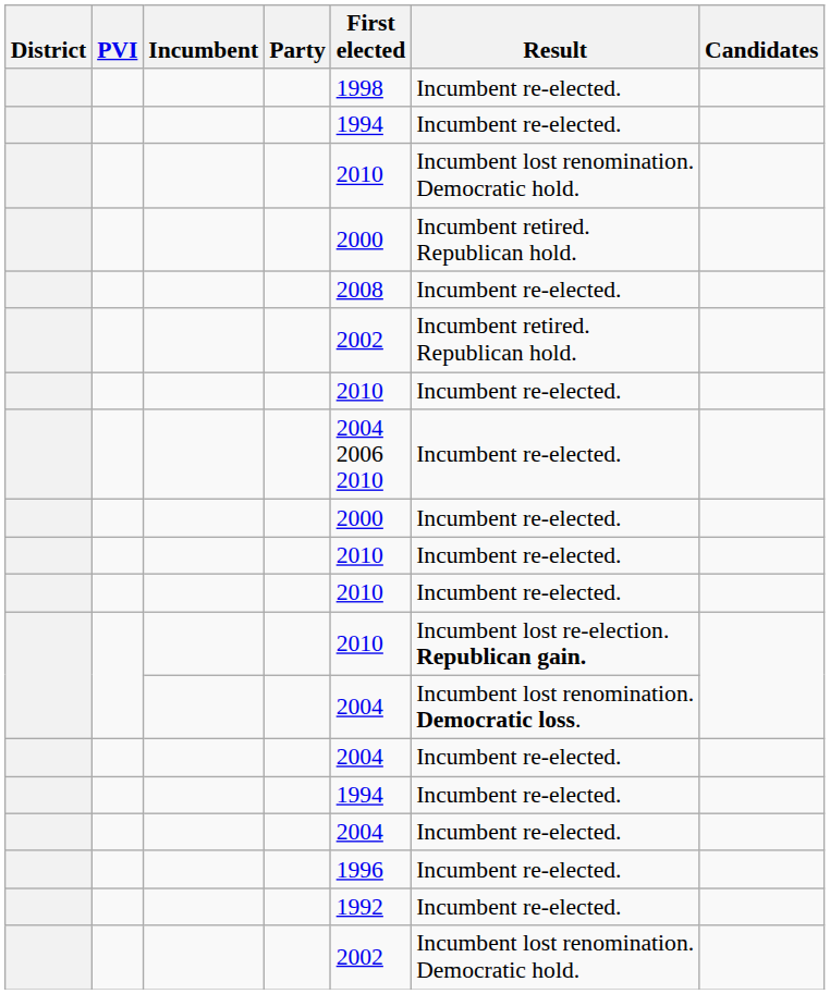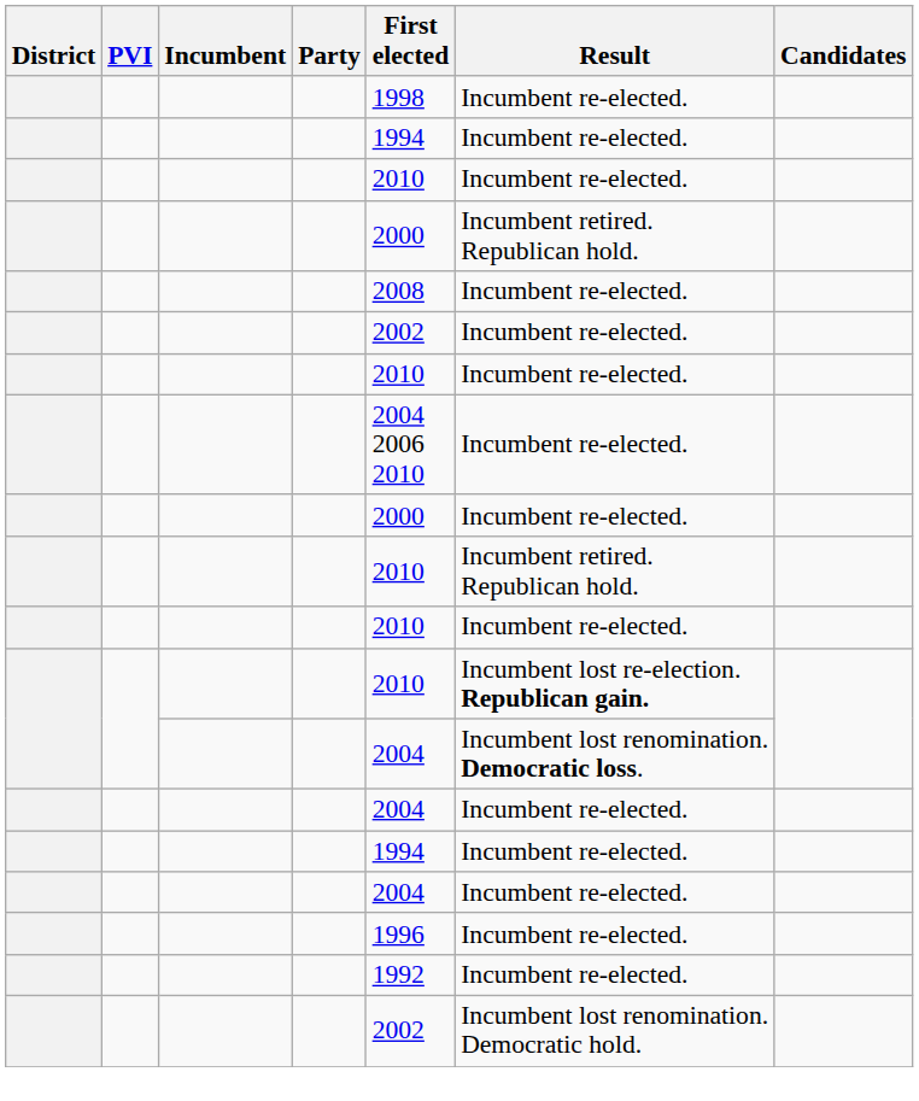row 4 | Result: Incumbent lost renomination. Democratic hold. -> Incumbent re-elected.
row 7 | Result: Incumbent retired. Republican hold. -> Incumbent re-elected.
row 11 | Result: Incumbent re-elected. -> Incumbent retired. Republican hold.
